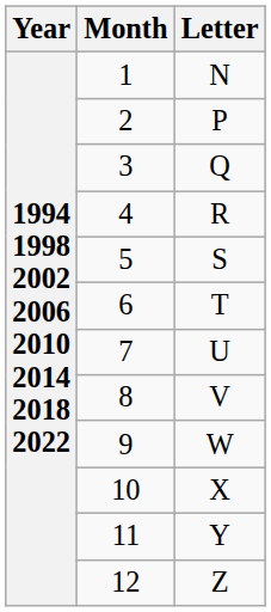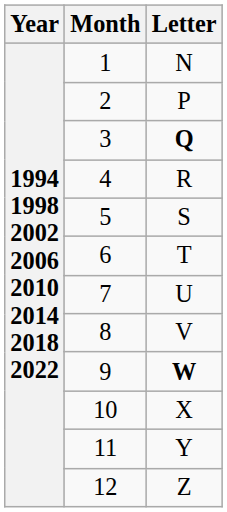3 | Letter: normal -> bold
9 | Letter: normal -> bold
